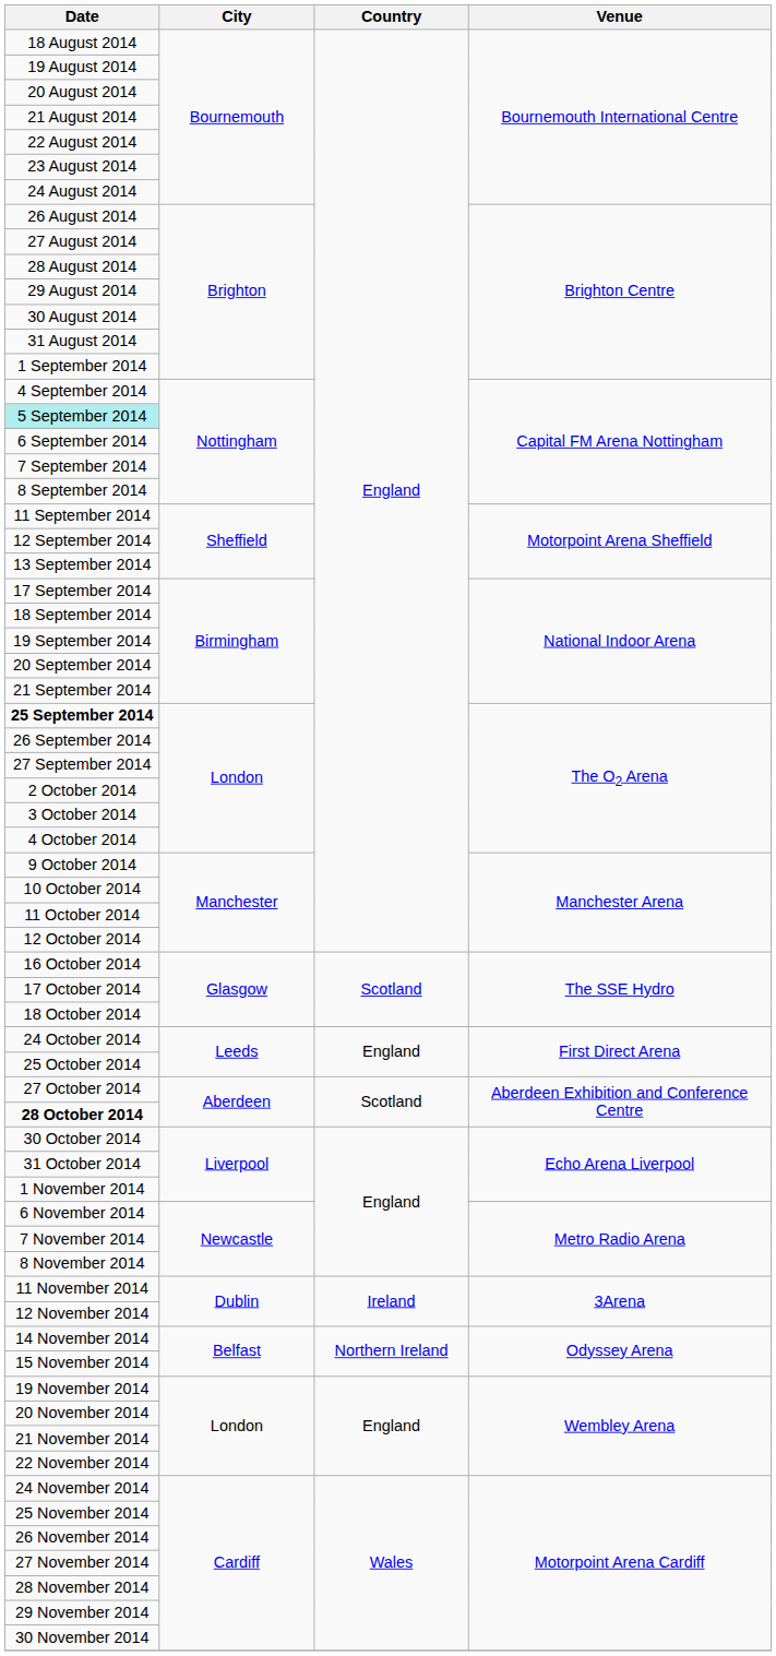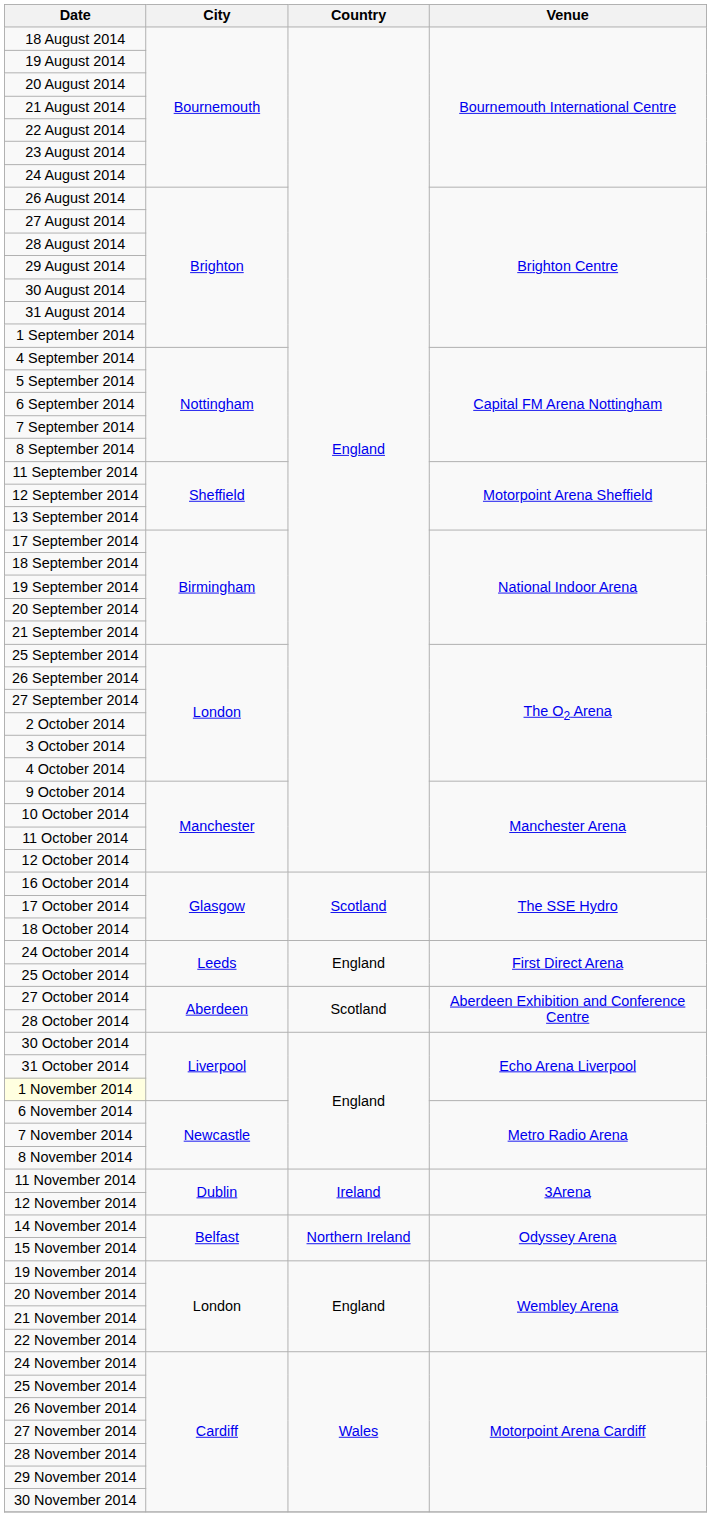5 September 2014 | Date: paleturquoise background -> no background
25 September 2014 | Date: bold -> normal
28 October 2014 | Date: bold -> normal
1 November 2014 | Date: no background -> lightyellow background
